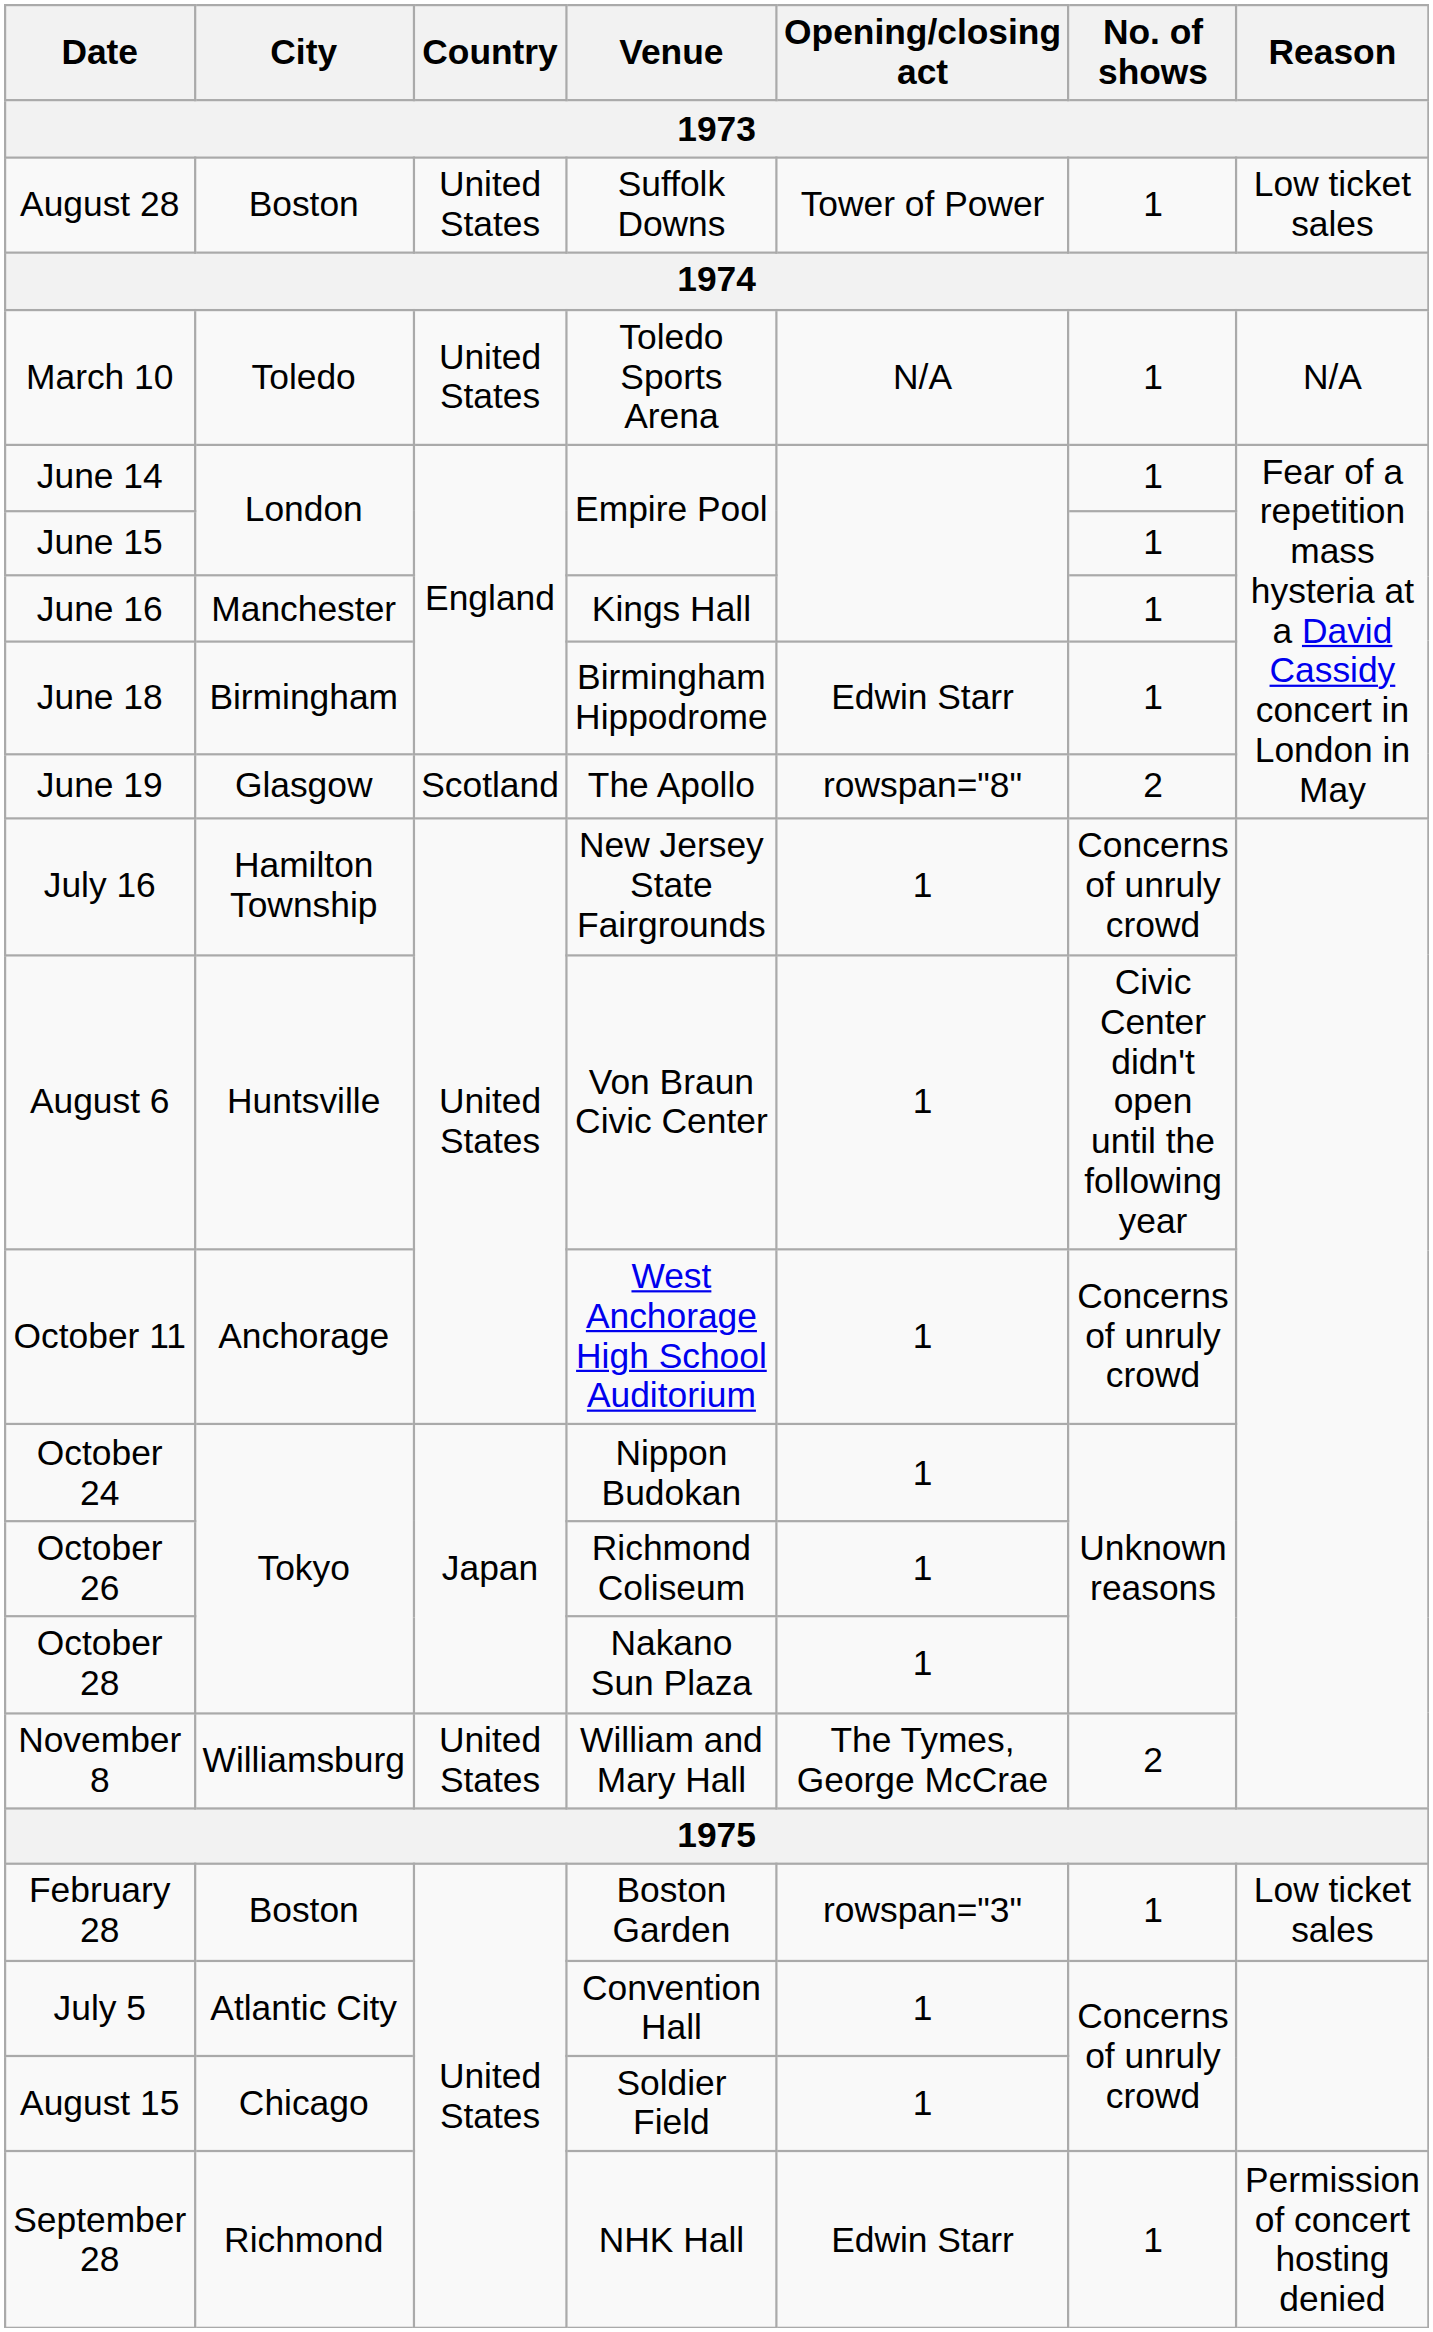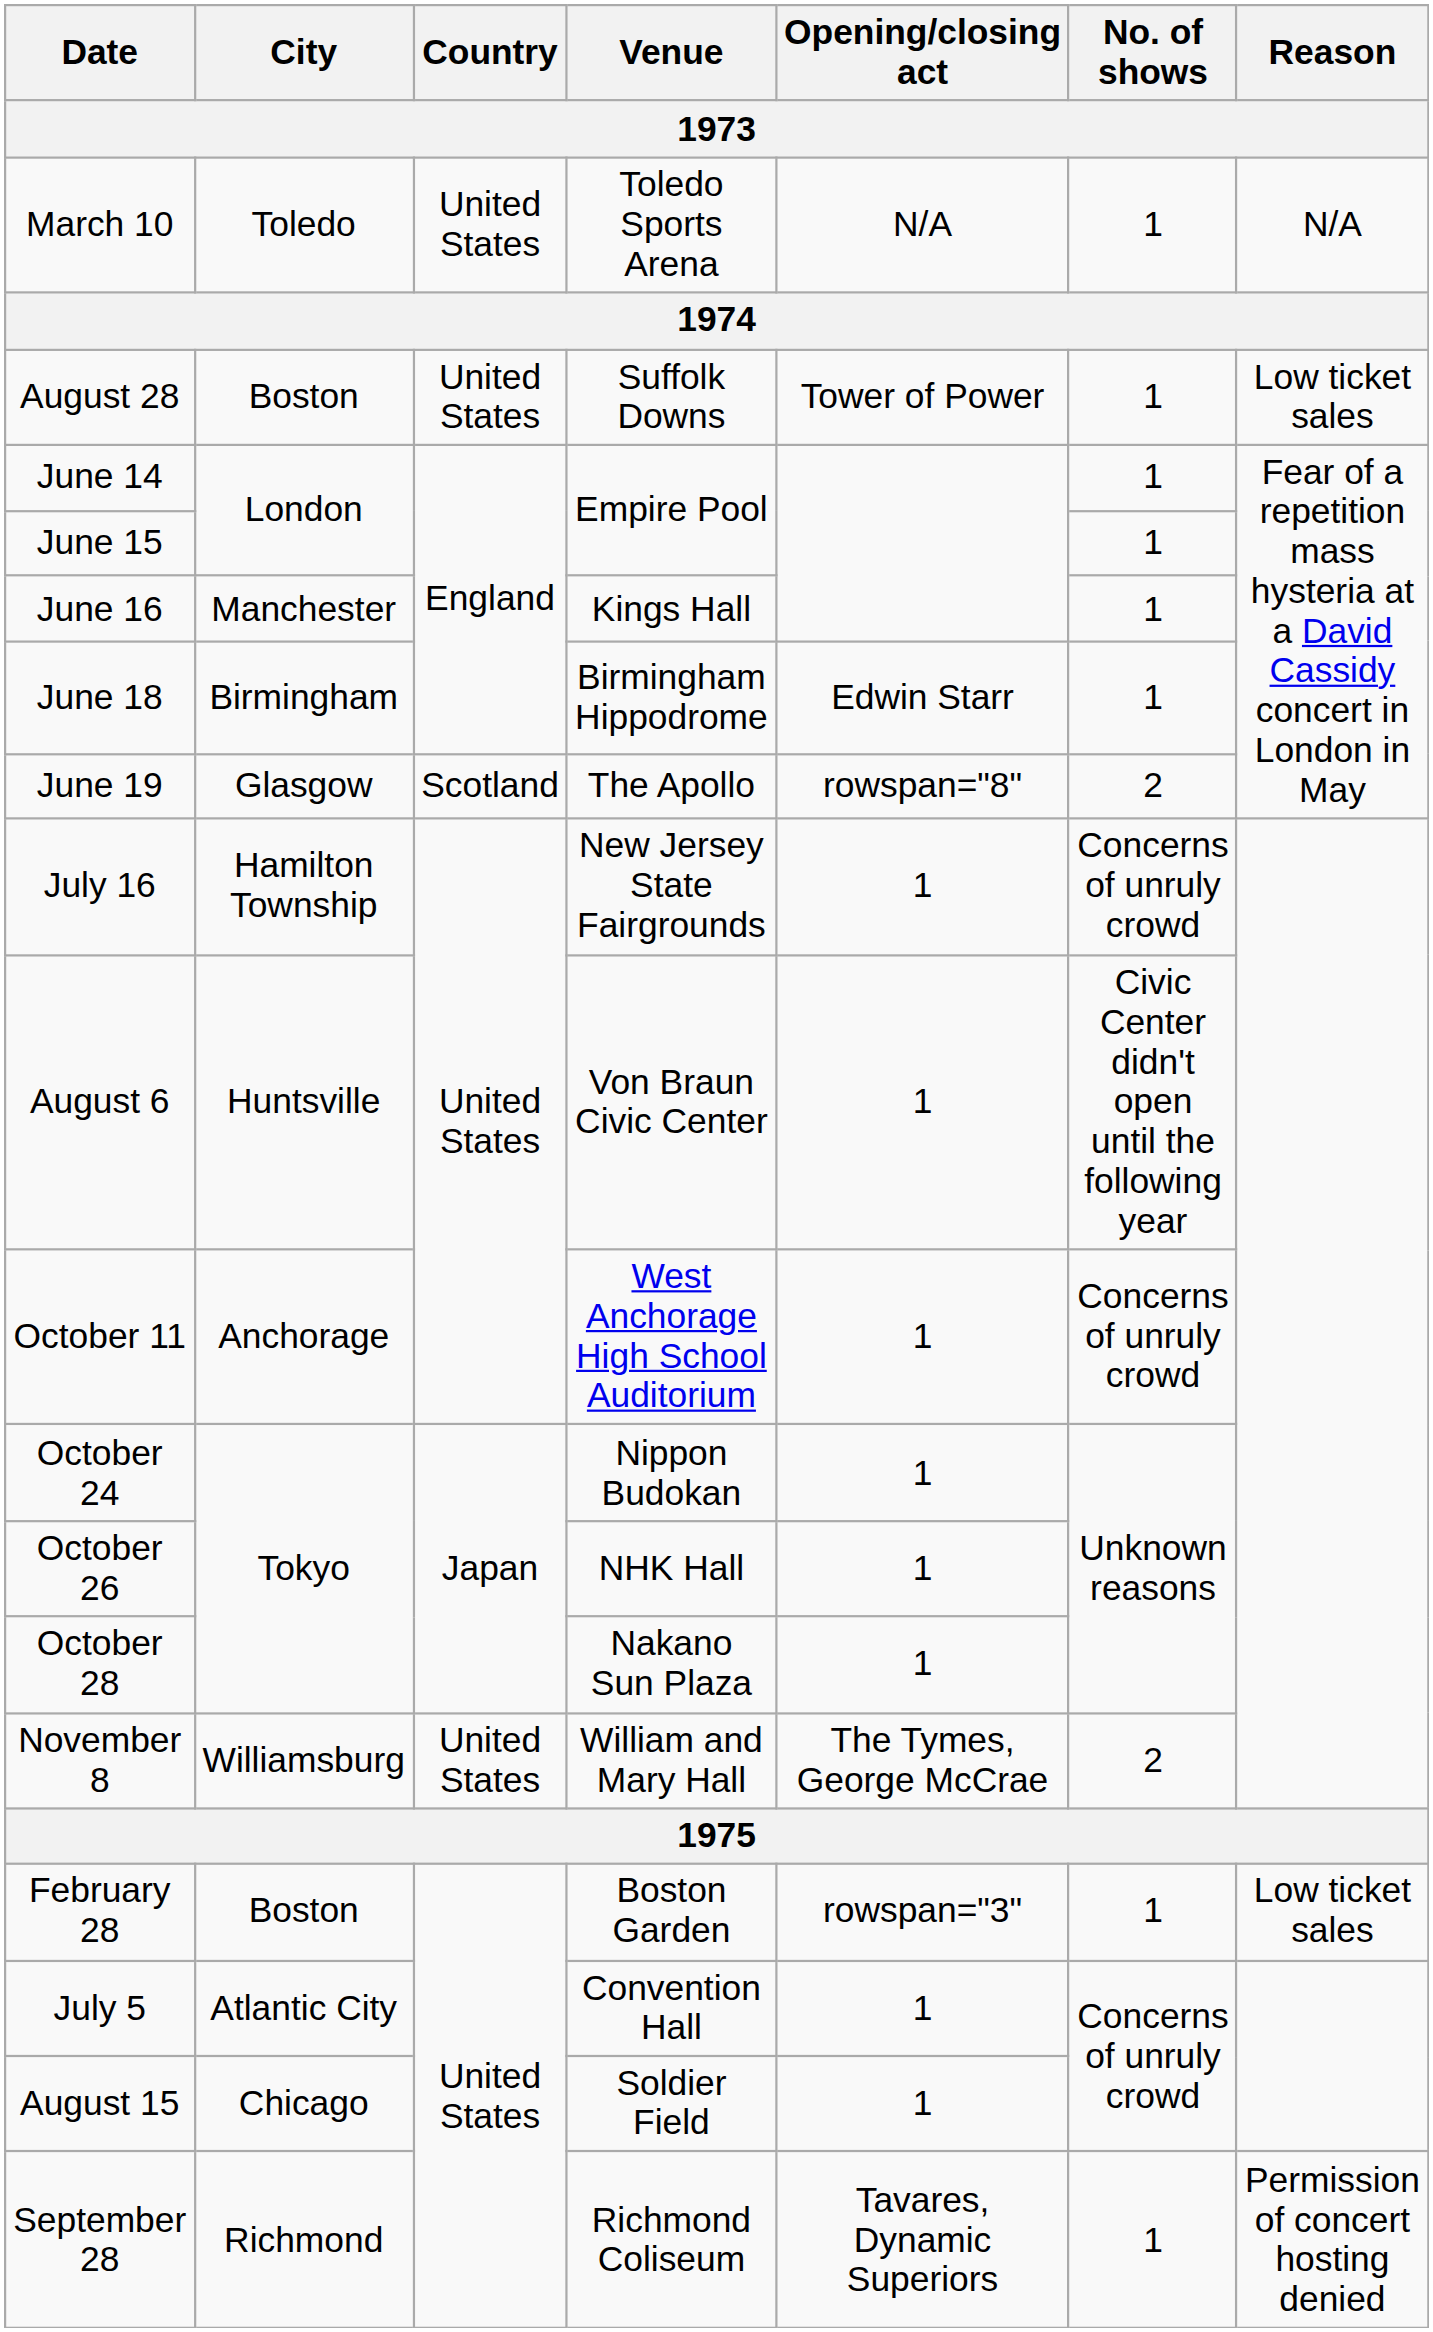rows swapped: August 28 <-> March 10
October 26 | Venue: Richmond Coliseum -> NHK Hall
September 28 | Venue: NHK Hall -> Richmond Coliseum
September 28 | Opening/closing act: Edwin Starr -> Tavares, Dynamic Superiors
